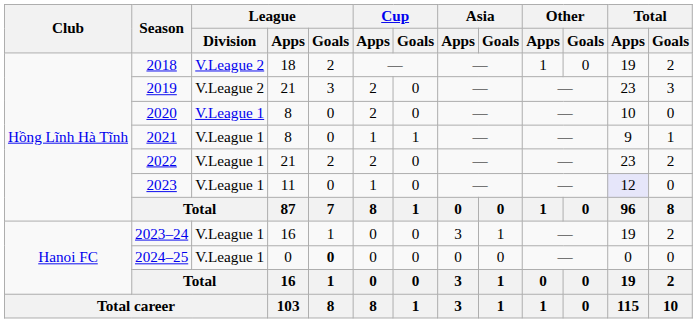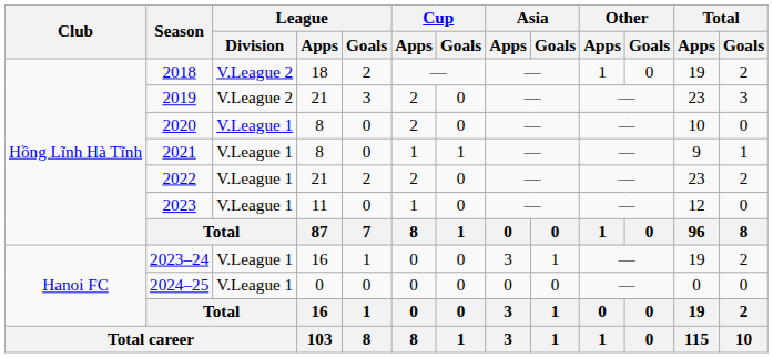2023 | Total / Apps: lavender background -> no background
2024–25 | League / Goals: bold -> normal
